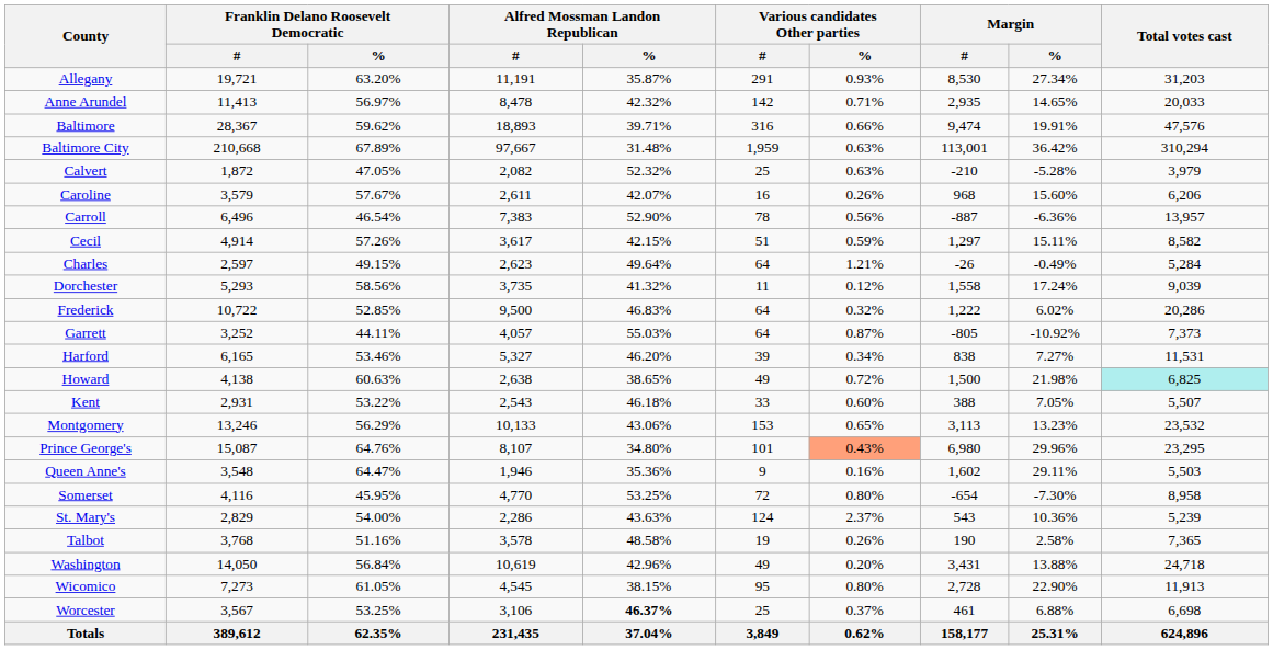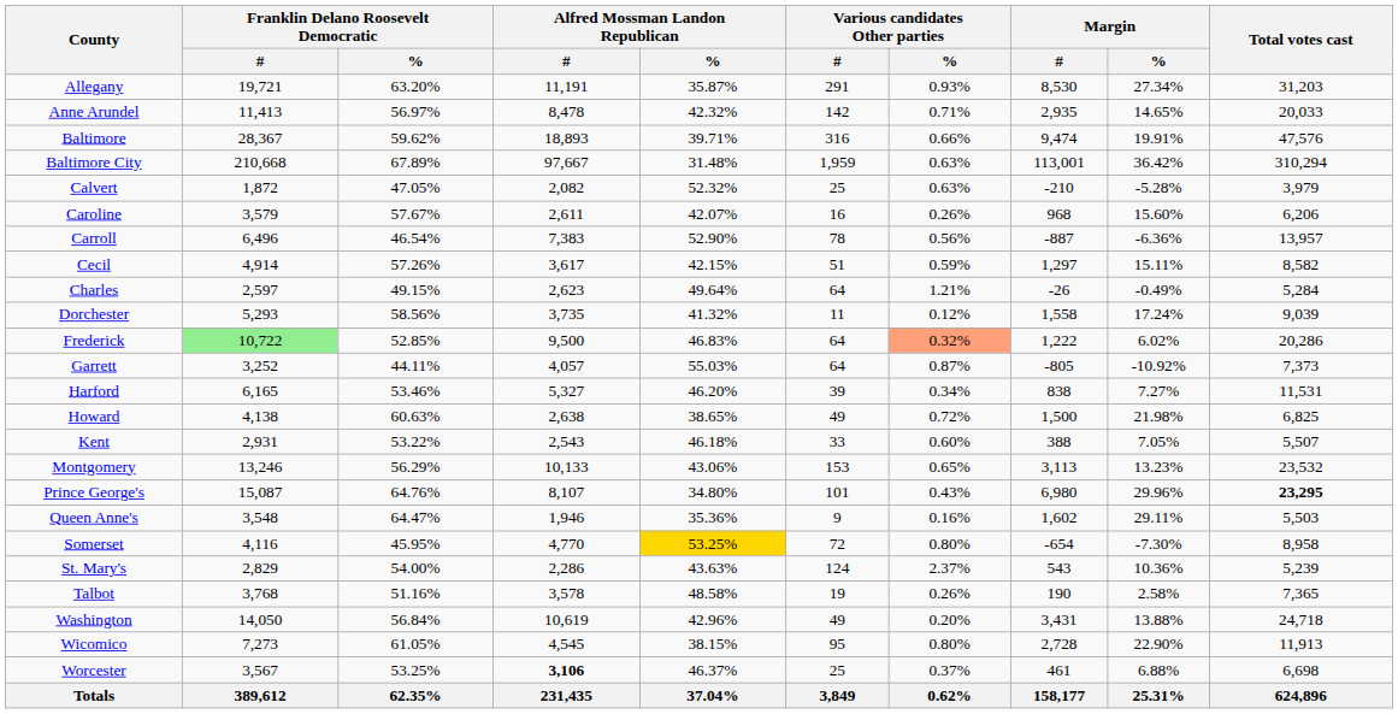Frederick | Franklin Delano Roosevelt Democratic / #: no background -> lightgreen background
Frederick | Various candidates Other parties / %: no background -> lightsalmon background
Howard | Total votes cast: paleturquoise background -> no background
Prince George's | Various candidates Other parties / %: lightsalmon background -> no background
Prince George's | Total votes cast: normal -> bold
Somerset | Alfred Mossman Landon Republican / %: no background -> gold background
Worcester | Alfred Mossman Landon Republican / #: normal -> bold
Worcester | Alfred Mossman Landon Republican / %: bold -> normal
